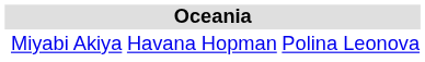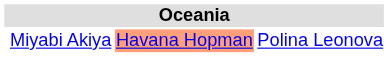Miyabi Akiya | column 2: no background -> lightsalmon background
